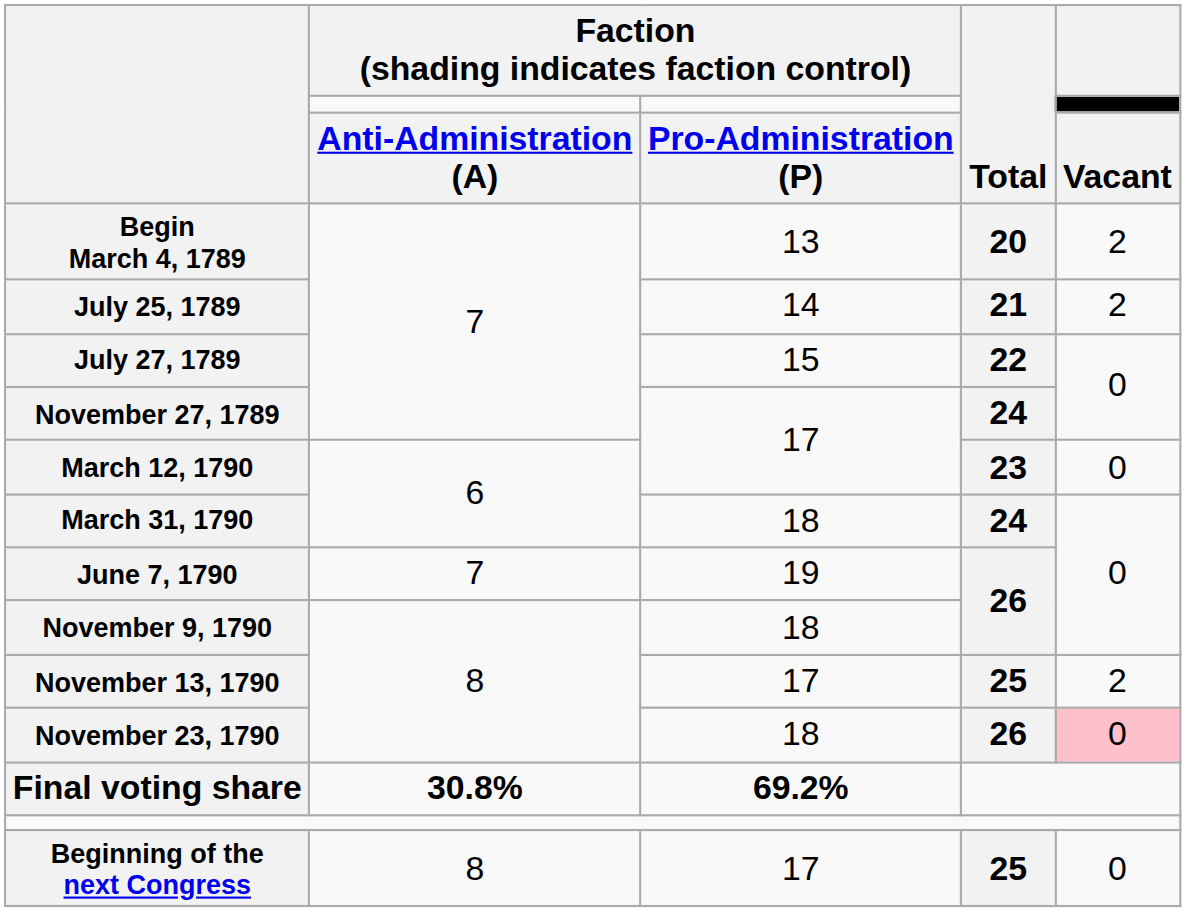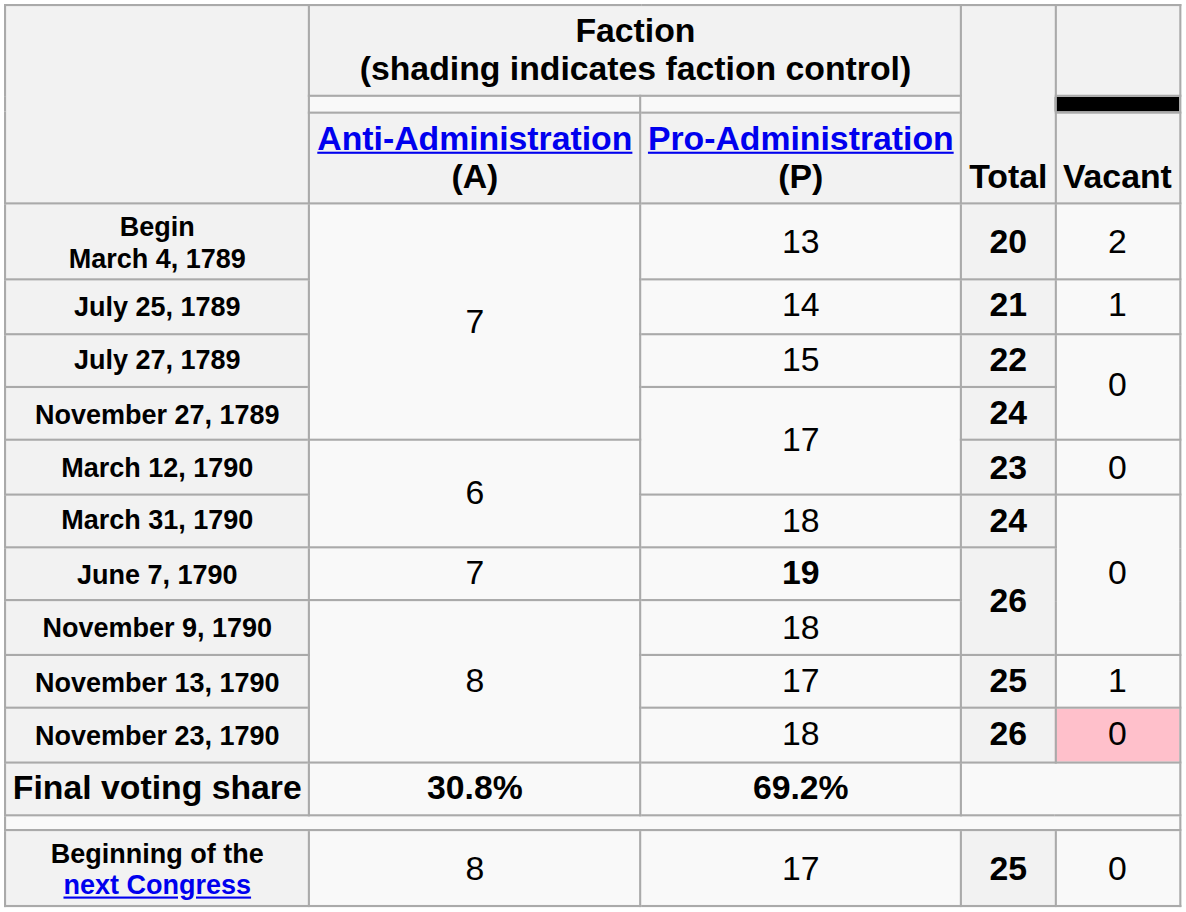July 25, 1789 | column 5: 2 -> 1
June 7, 1790 | column 3: normal -> bold
November 13, 1790 | column 5: 2 -> 1
